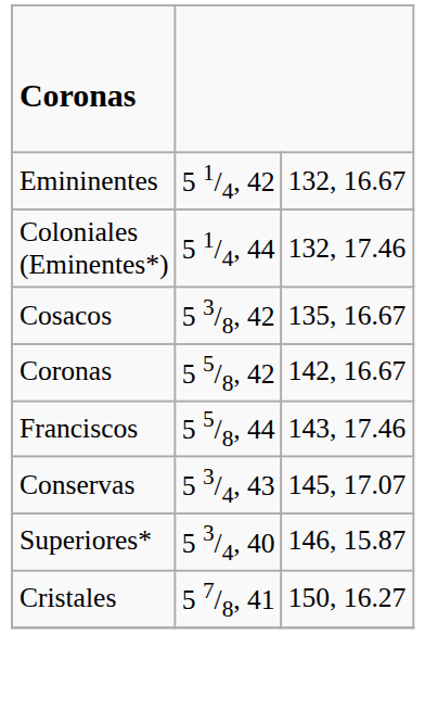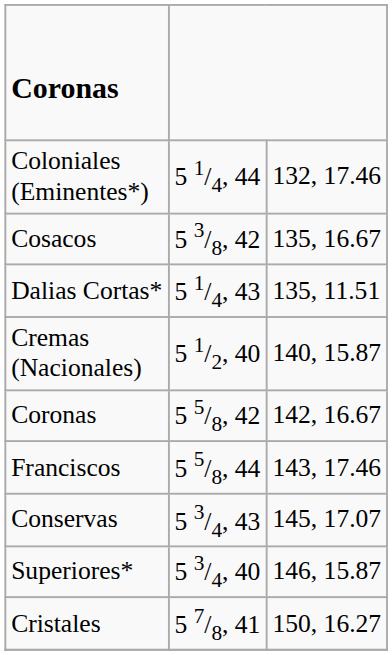- row: Emininentes | 5 1/4, 42 | 132, 16.67
+ row: Dalias Cortas* | 5 1/4, 43 | 135, 11.51
+ row: Cremas (Nacionales) | 5 1/2, 40 | 140, 15.87
